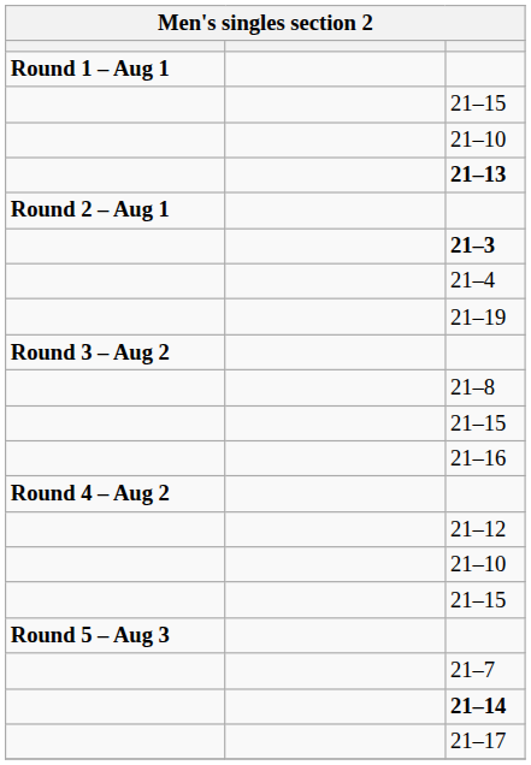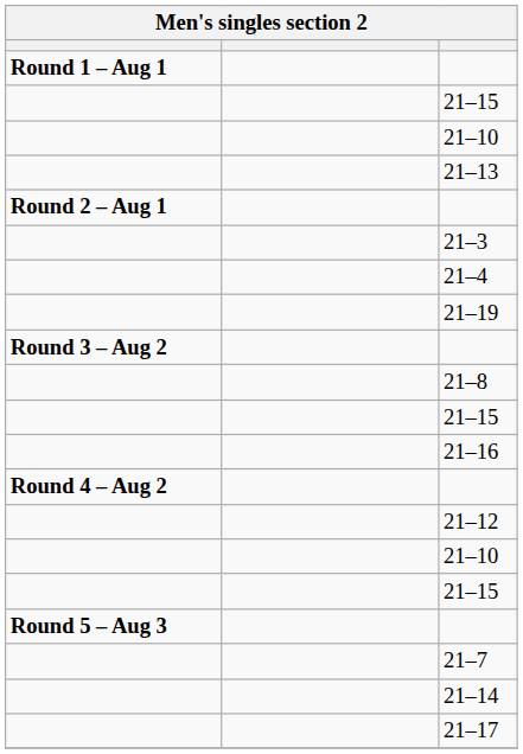21–13 | column 3: bold -> normal
21–3 | column 3: bold -> normal
21–14 | column 3: bold -> normal
